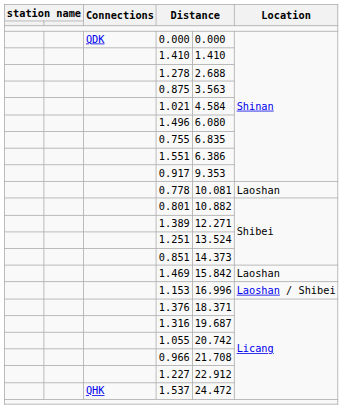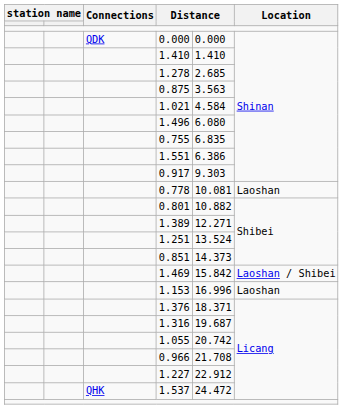1.278 | column 5: 2.688 -> 2.685
0.917 | column 5: 9.353 -> 9.303
1.469 | Location: Laoshan -> Laoshan / Shibei
1.153 | Location: Laoshan / Shibei -> Laoshan
